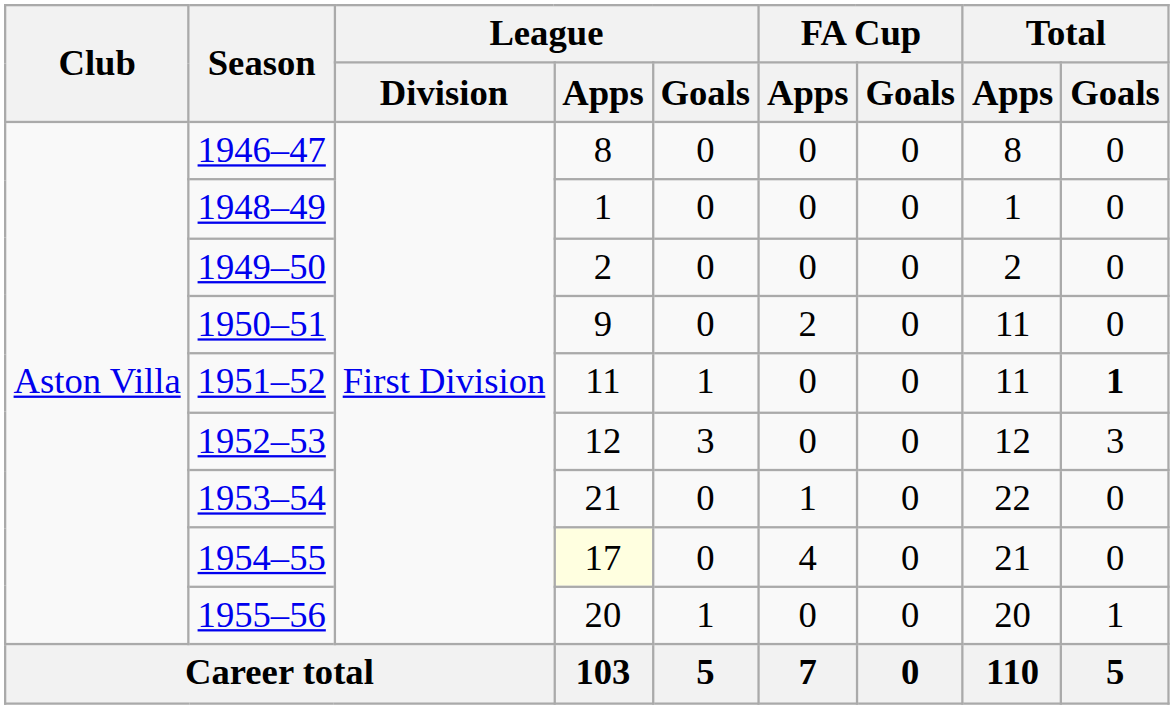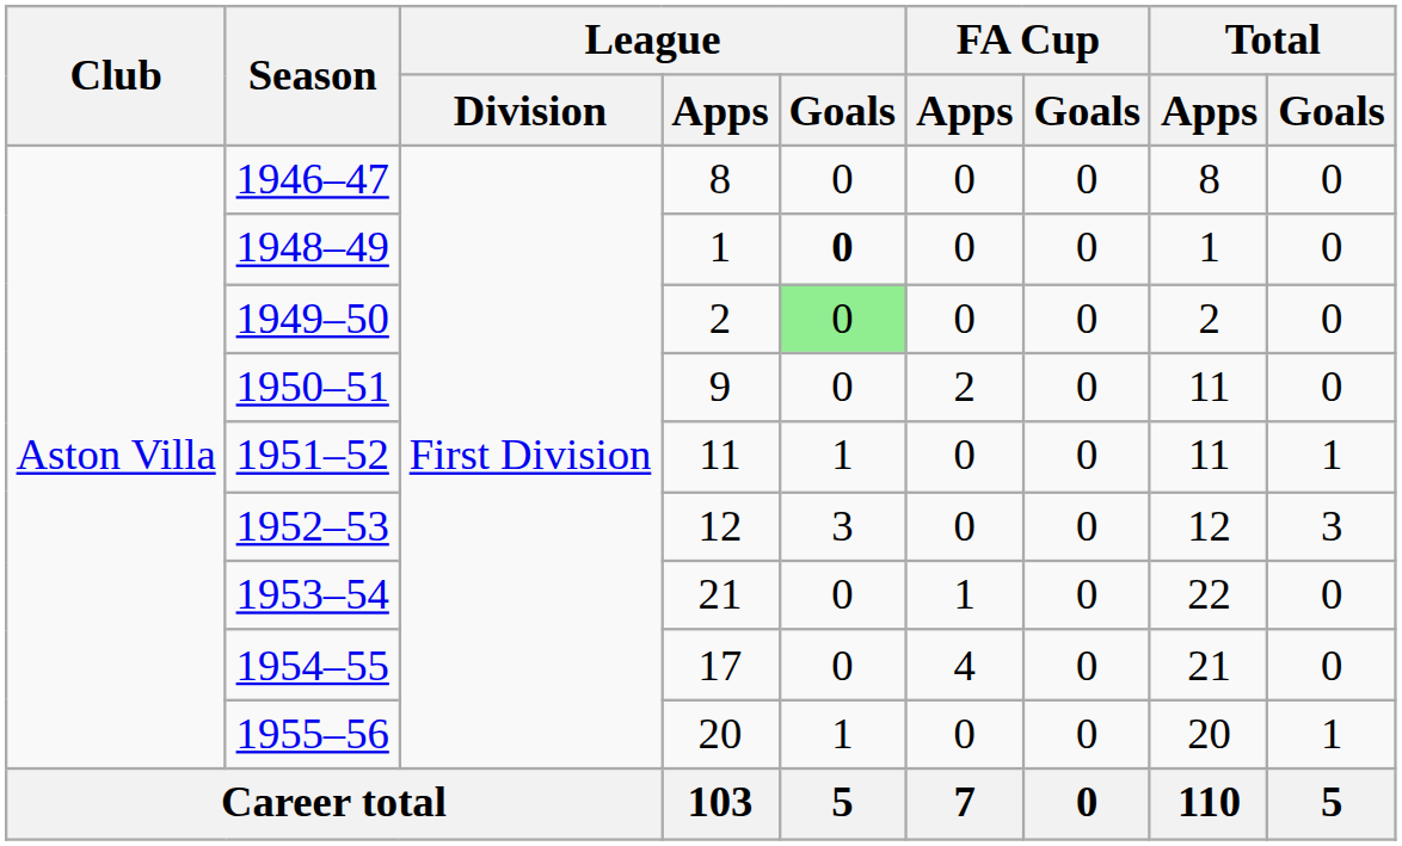1948–49 | League / Goals: normal -> bold
1949–50 | League / Goals: no background -> lightgreen background
1951–52 | Total / Goals: bold -> normal
1954–55 | League / Apps: lightyellow background -> no background
